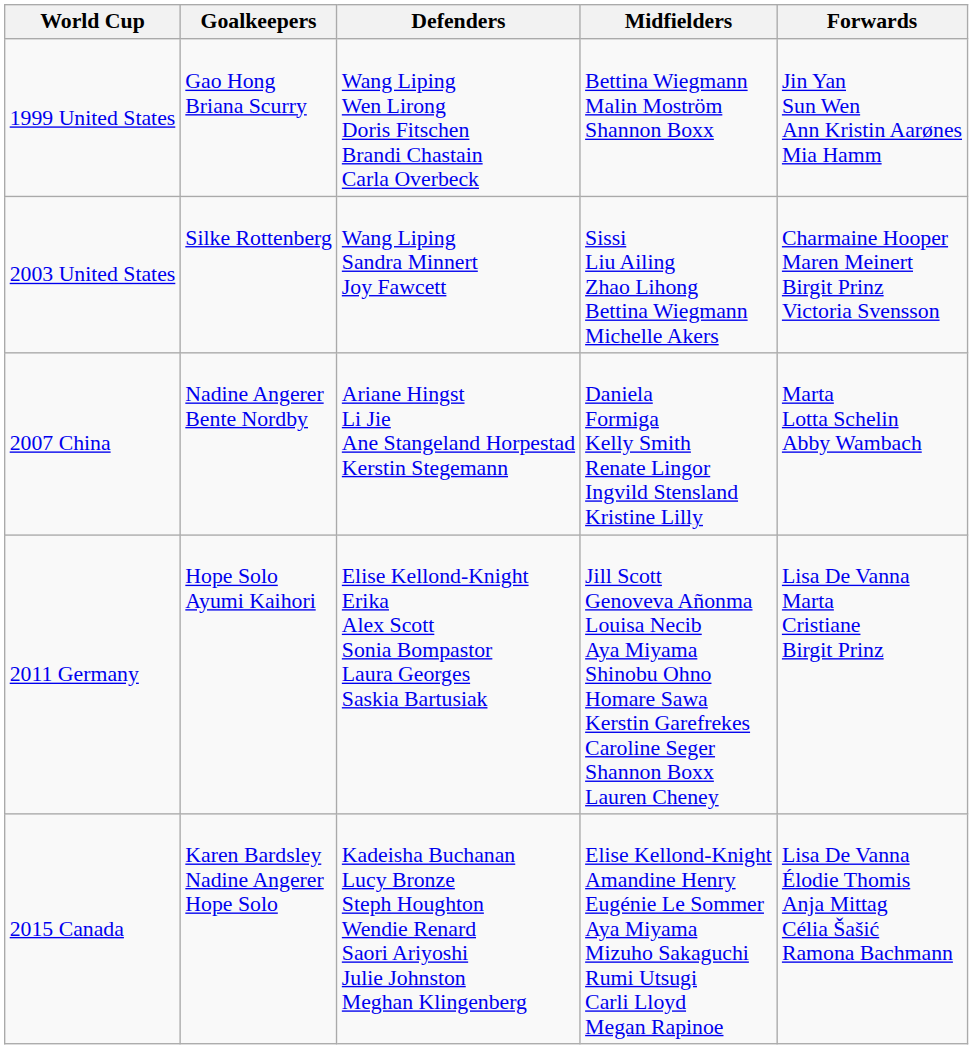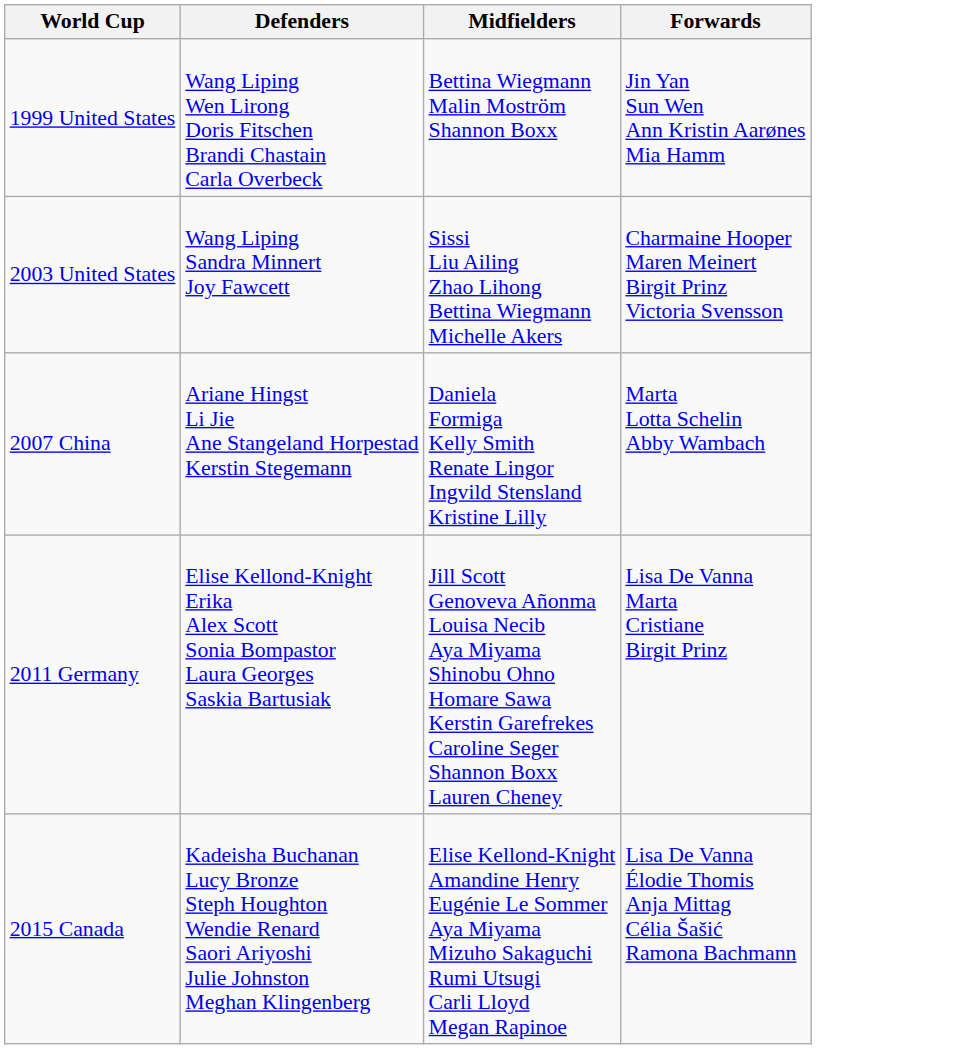- column: Goalkeepers | Gao Hong Briana Scurry | Silke Rottenberg | Nadine Angerer Bente Nordby | Hope Solo Ayumi Kaihori | Karen Bardsley Nadine Angerer Hope Solo
